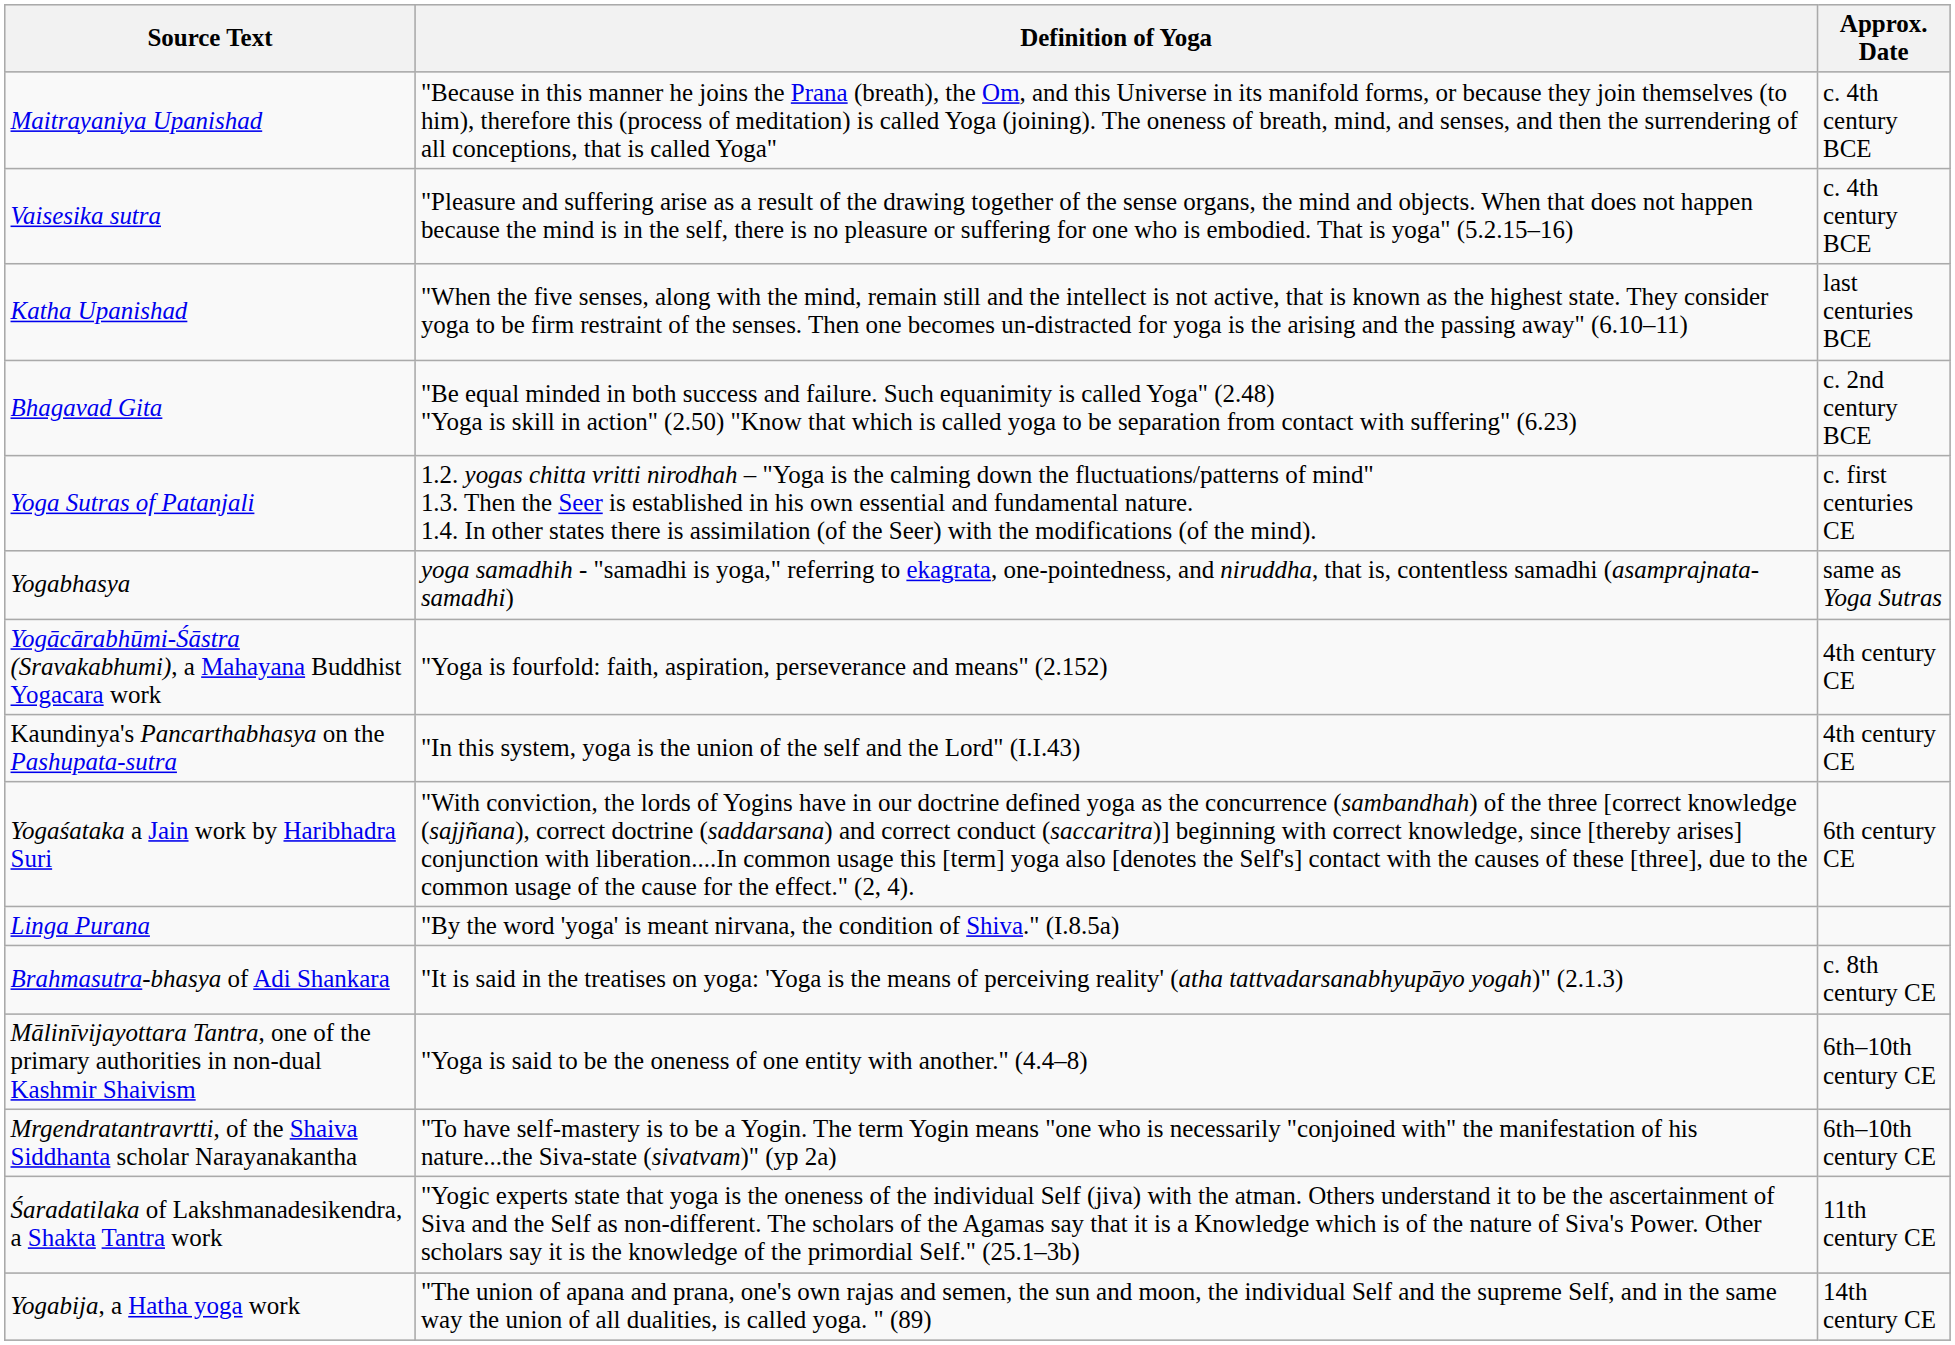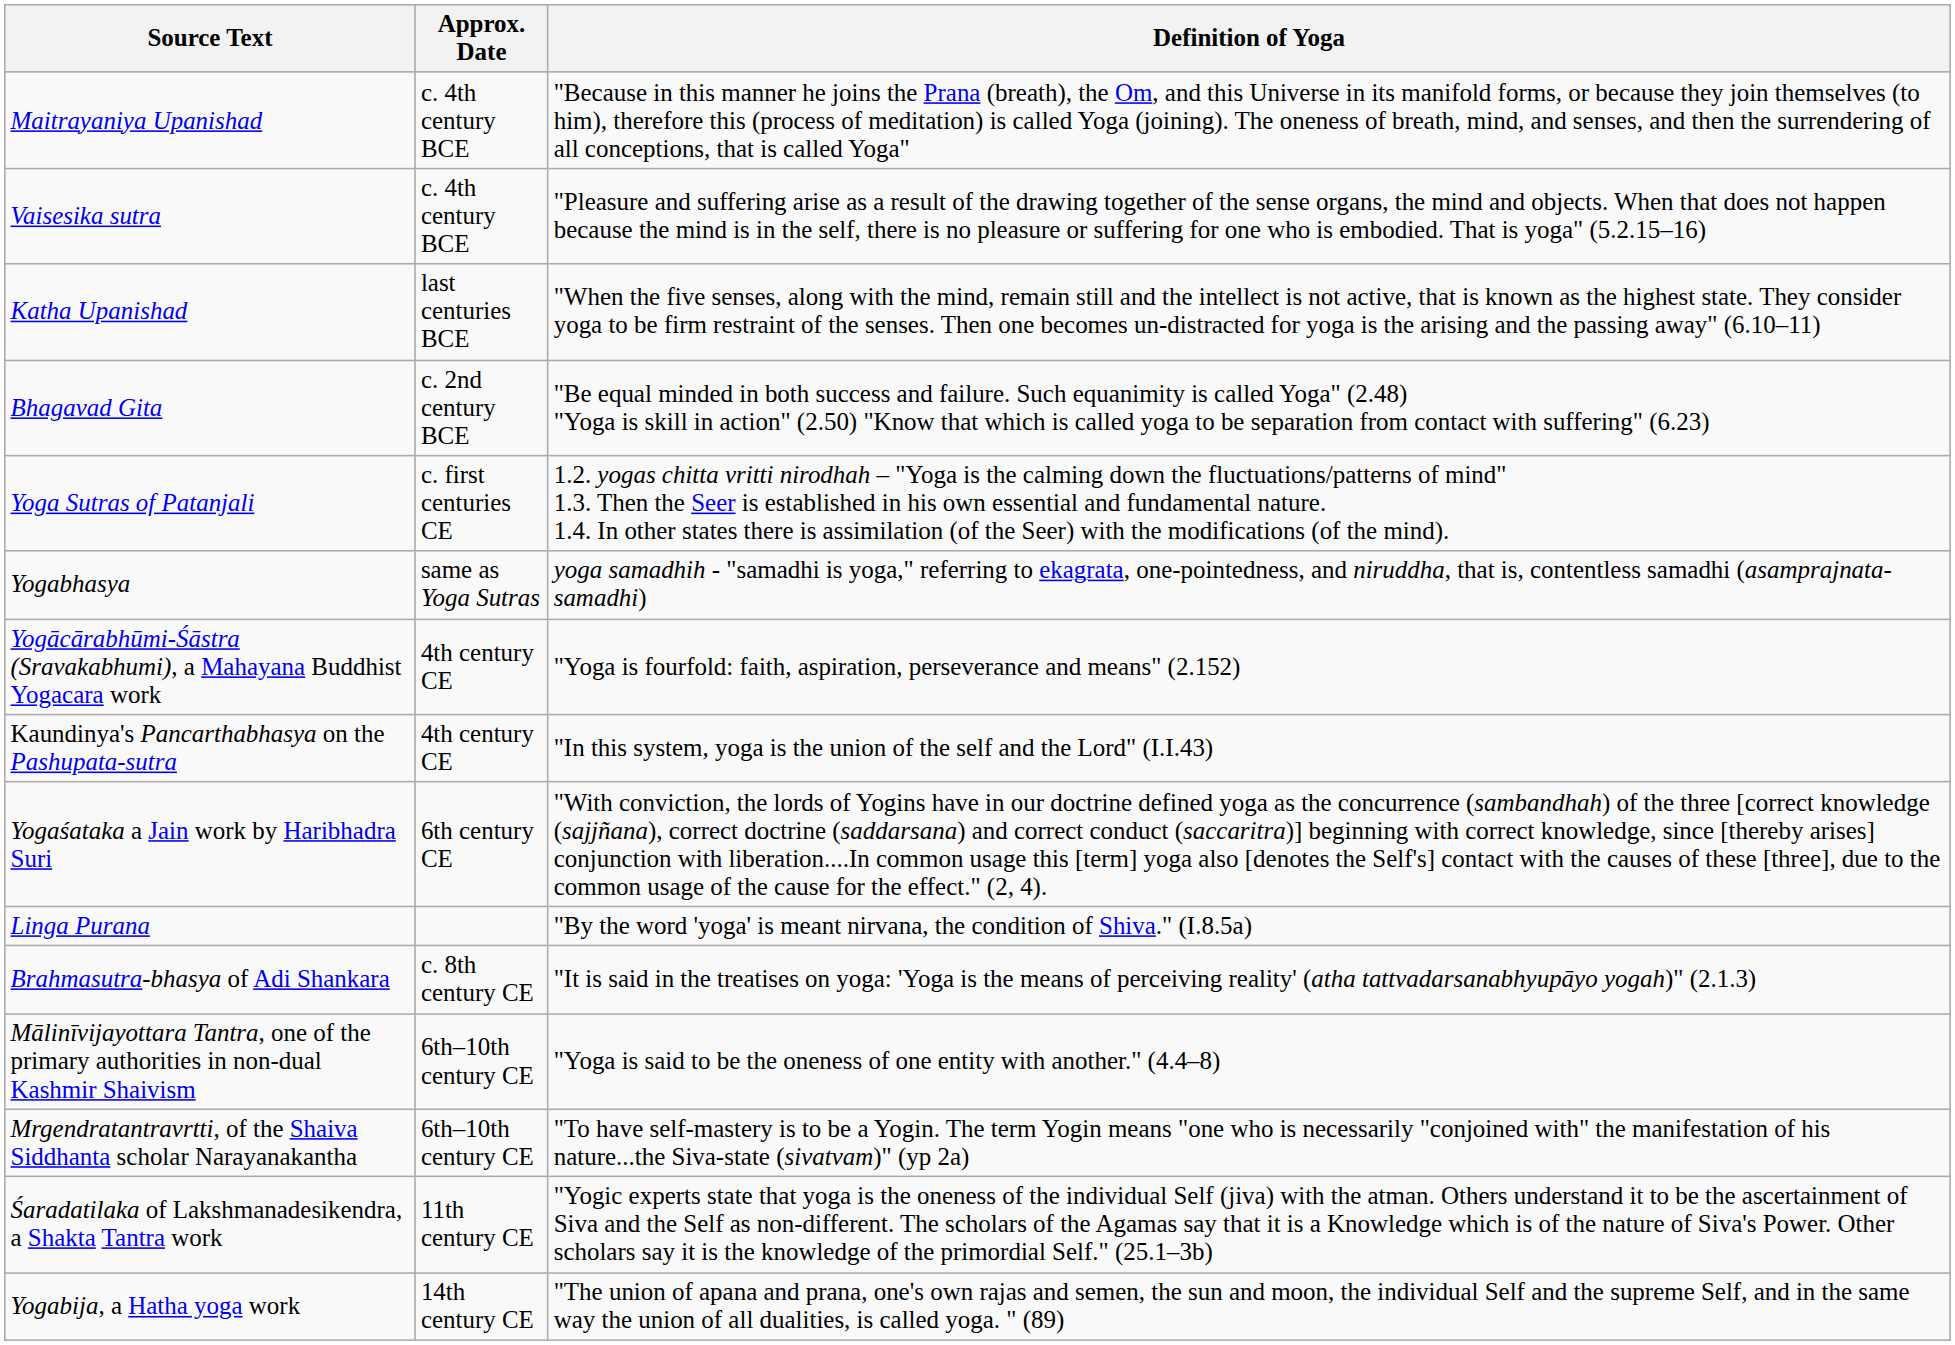columns swapped: Approx. Date <-> Definition of Yoga
